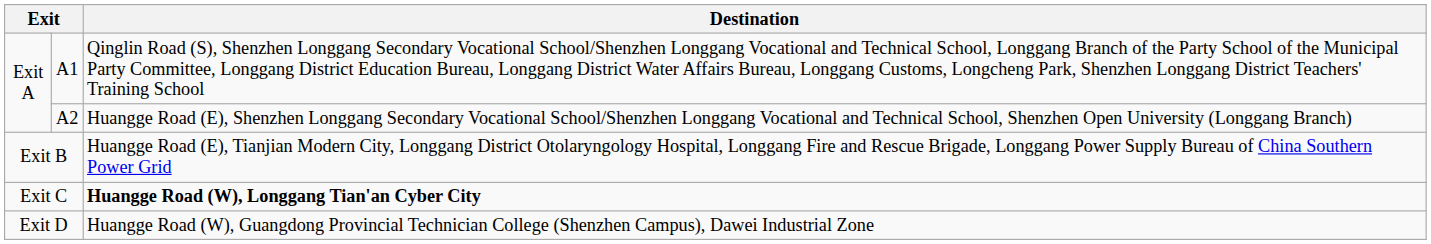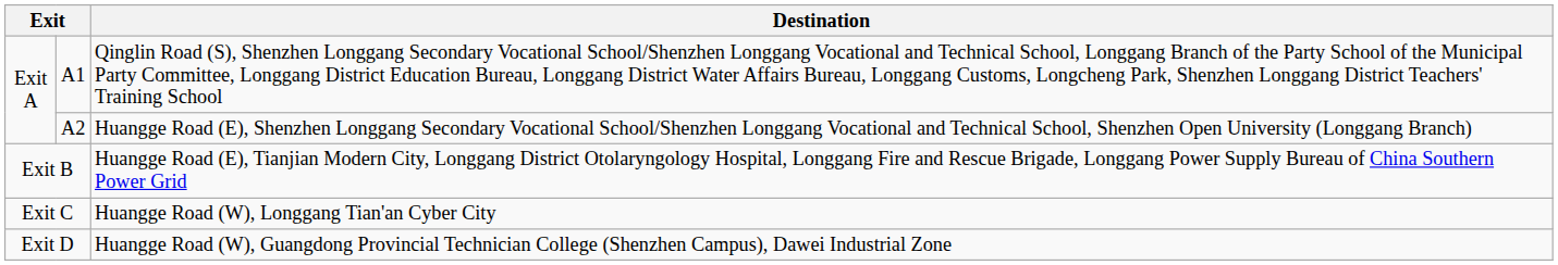Exit C | Destination: bold -> normal
